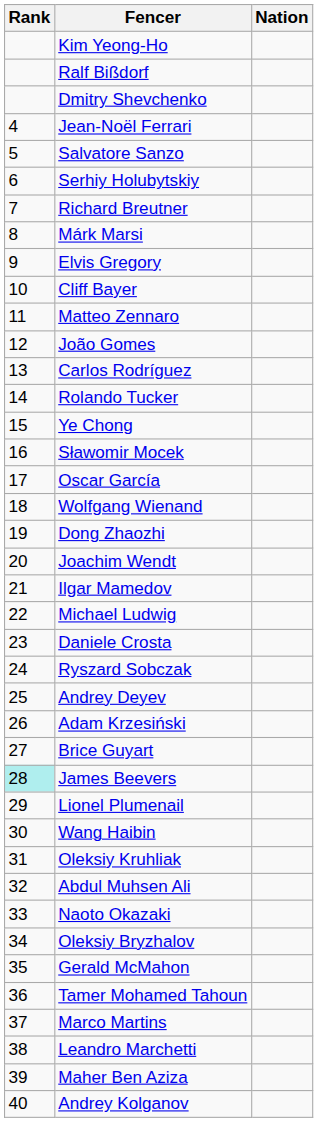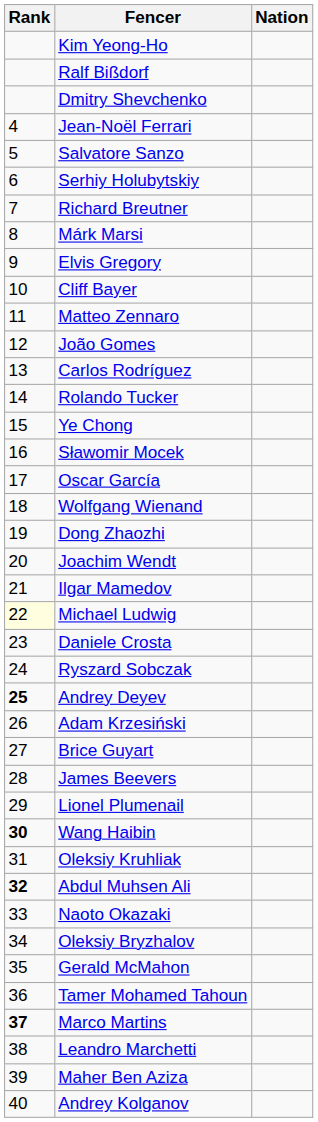Michael Ludwig | Rank: no background -> lightyellow background
Andrey Deyev | Rank: normal -> bold
James Beevers | Rank: paleturquoise background -> no background
Wang Haibin | Rank: normal -> bold
Abdul Muhsen Ali | Rank: normal -> bold
Marco Martins | Rank: normal -> bold
